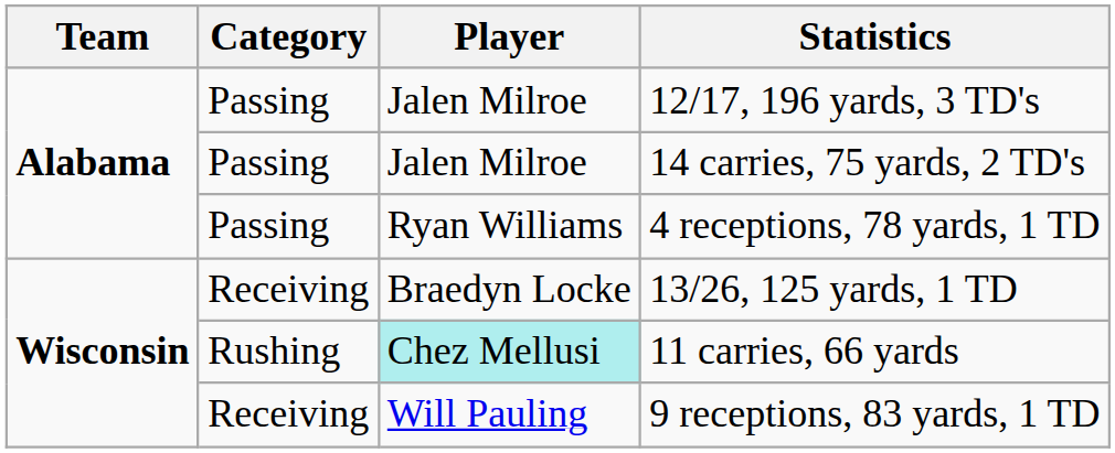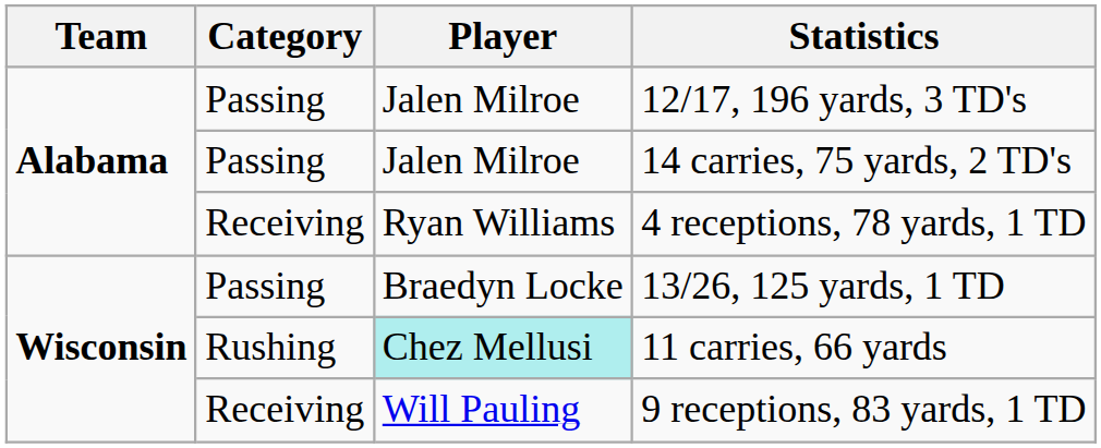4 receptions, 78 yards, 1 TD | Category: Passing -> Receiving
13/26, 125 yards, 1 TD | Category: Receiving -> Passing
